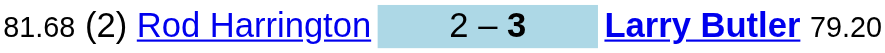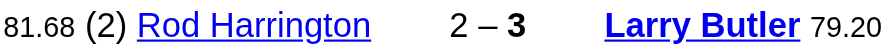81.68 (2) Rod Harrington | column 2: lightblue background -> no background
